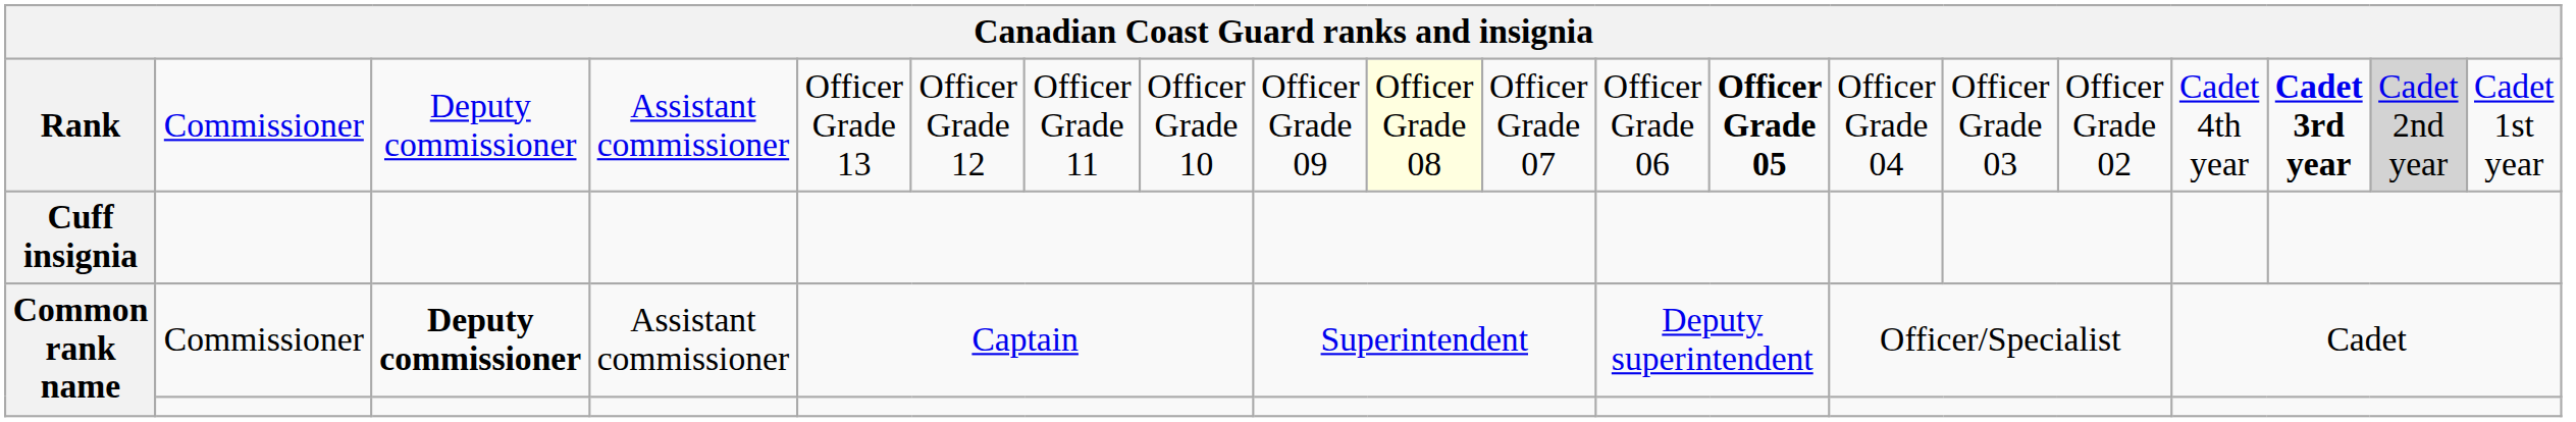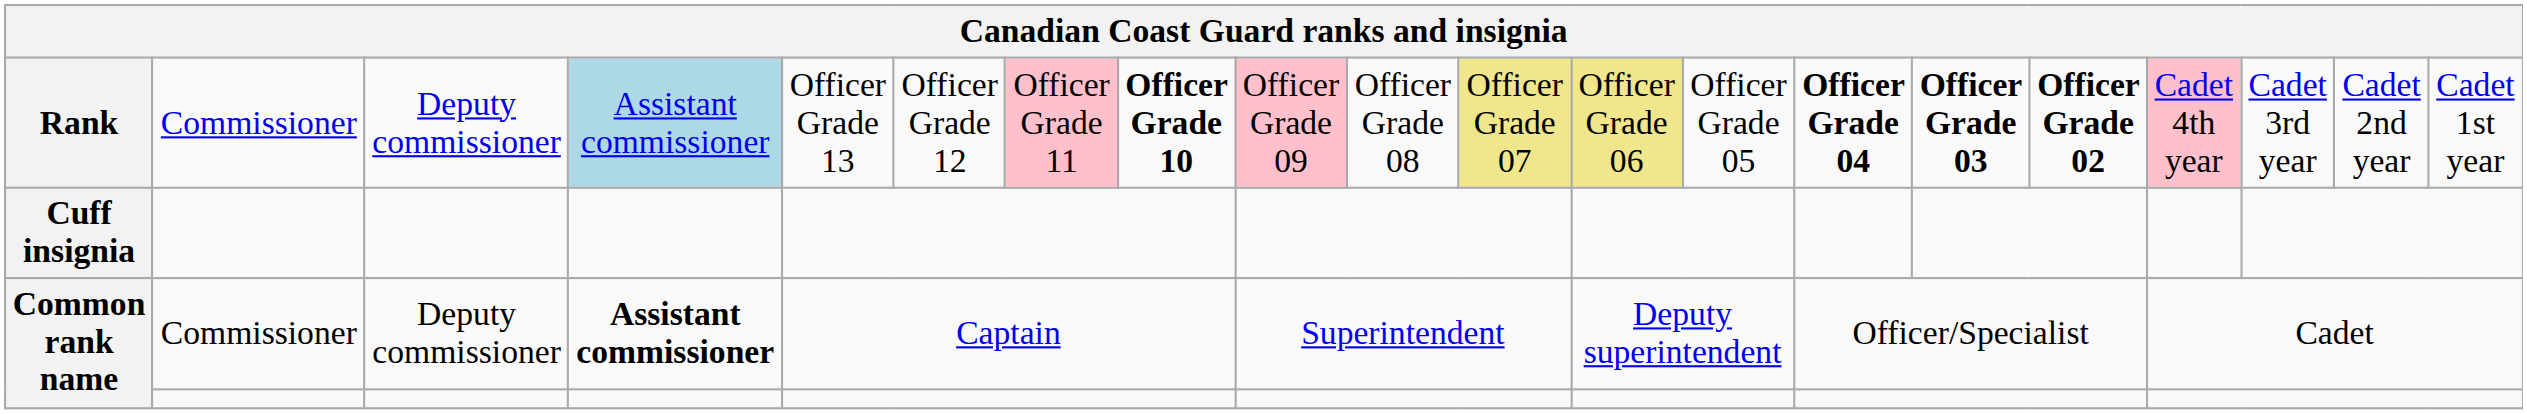Rank | column 4: no background -> lightblue background
Rank | column 7: no background -> pink background
Rank | column 8: normal -> bold
Rank | column 9: no background -> pink background
Rank | column 10: lightyellow background -> no background
Rank | column 11: no background -> khaki background
Rank | column 12: no background -> khaki background
Rank | column 13: bold -> normal
Rank | column 14: normal -> bold
Rank | column 15: normal -> bold
Rank | column 16: normal -> bold
Rank | column 17: no background -> pink background
Rank | column 18: bold -> normal
Rank | column 19: lightgrey background -> no background
Common rank name / Commissioner | column 3: bold -> normal
Common rank name / Commissioner | column 4: normal -> bold
